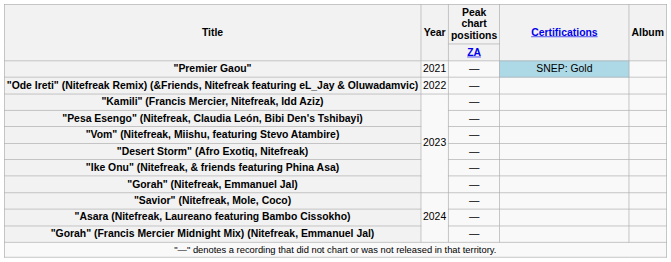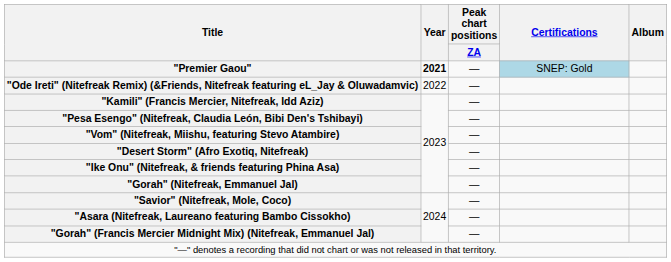"Premier Gaou" | Year: normal -> bold
